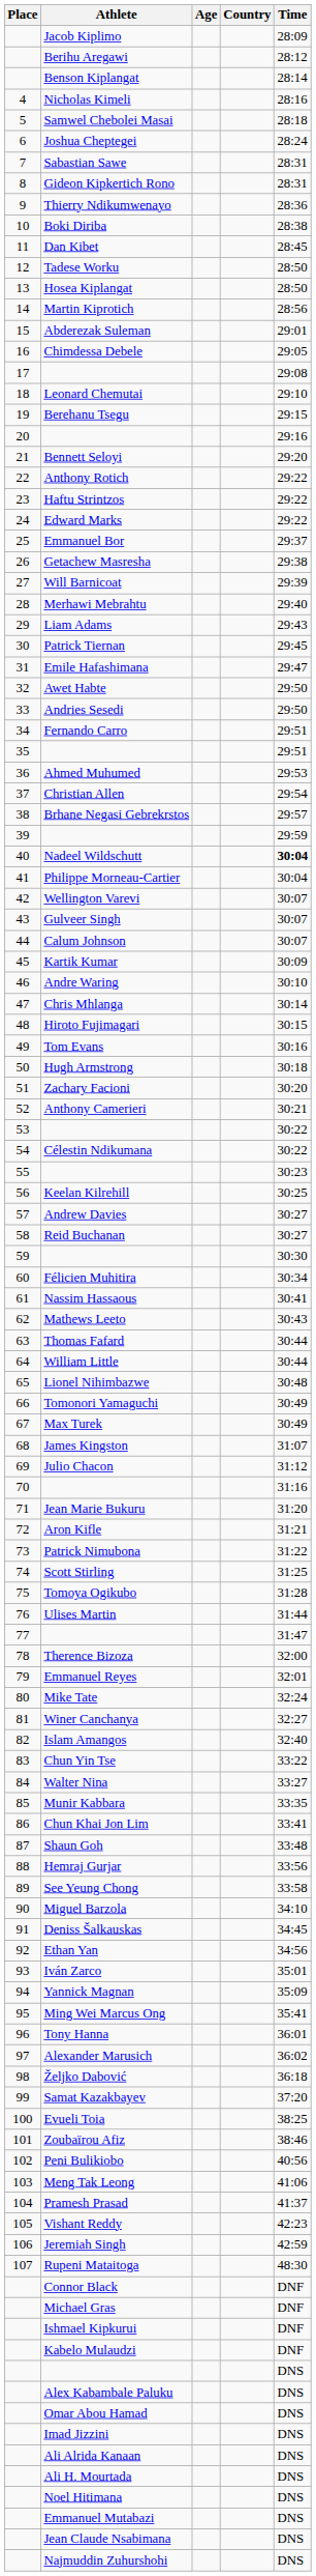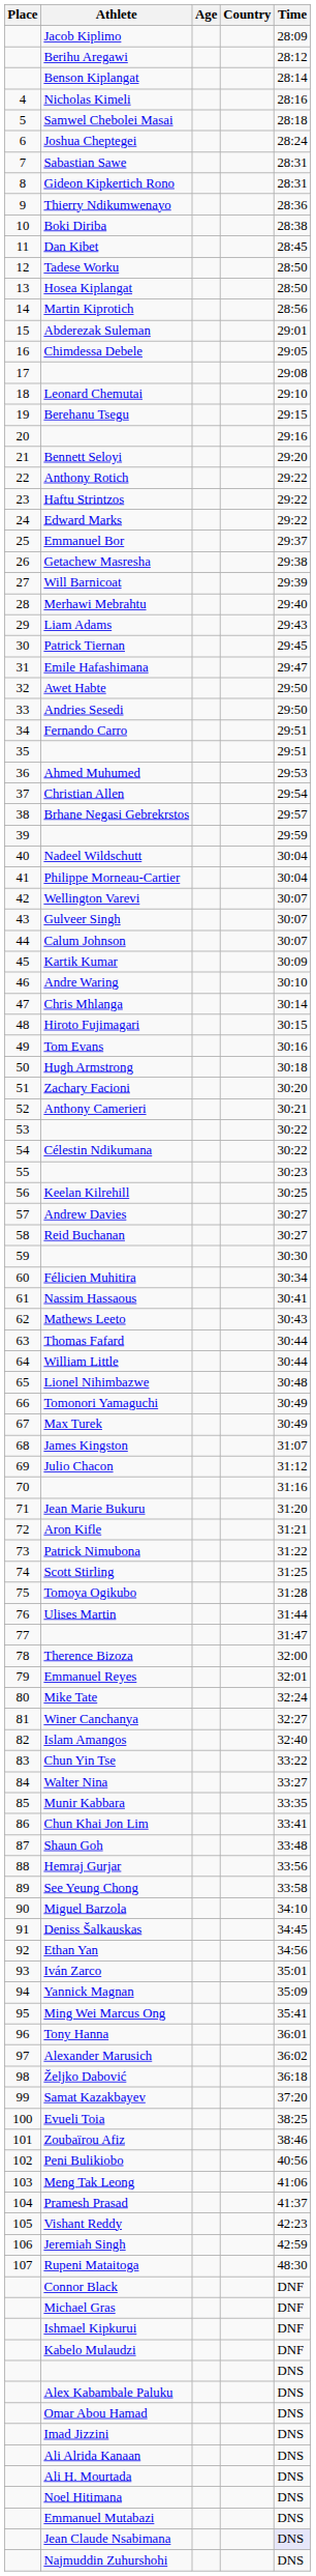Nadeel Wildschutt | Time: bold -> normal
Jean Claude Nsabimana | Time: no background -> lavender background
